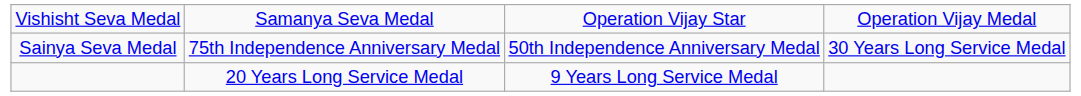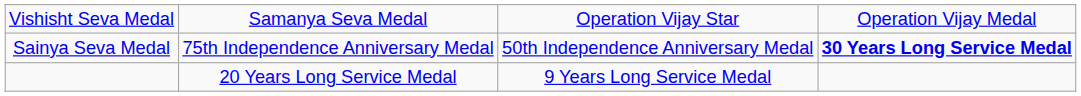Sainya Seva Medal | column 4: normal -> bold
